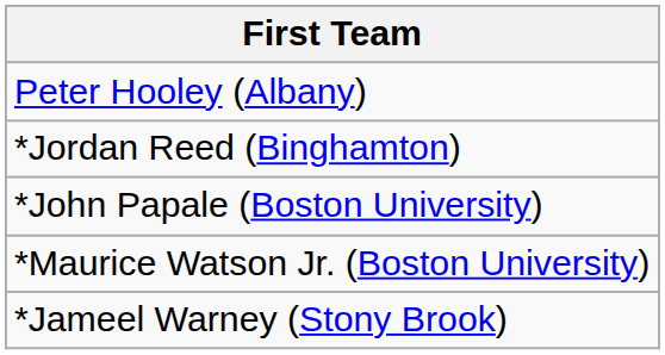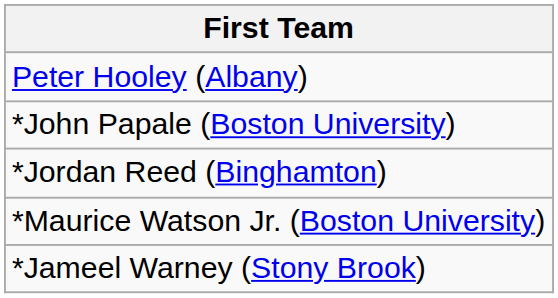row 3 | column 1: *Jordan Reed (Binghamton) -> *John Papale (Boston University)
row 4 | column 1: *John Papale (Boston University) -> *Jordan Reed (Binghamton)
